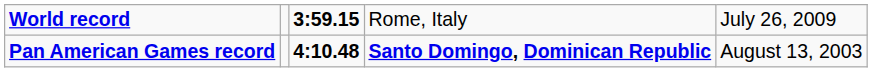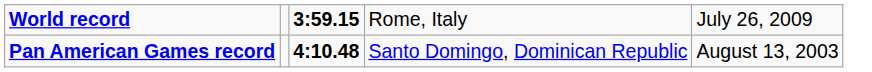Pan American Games record | column 4: bold -> normal
